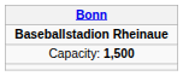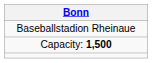row 2 | column 1: bold -> normal
